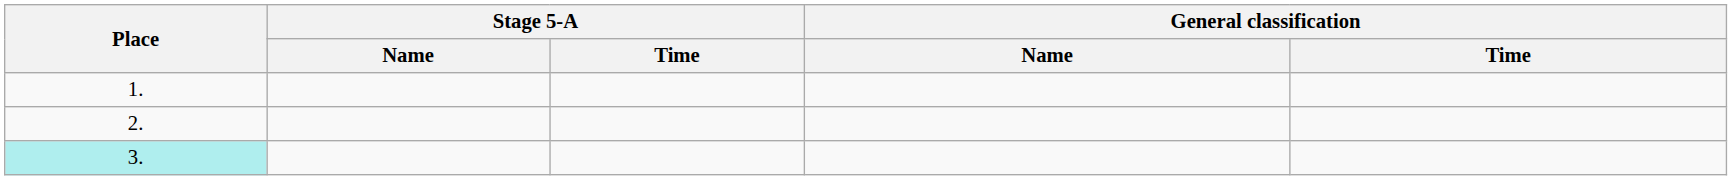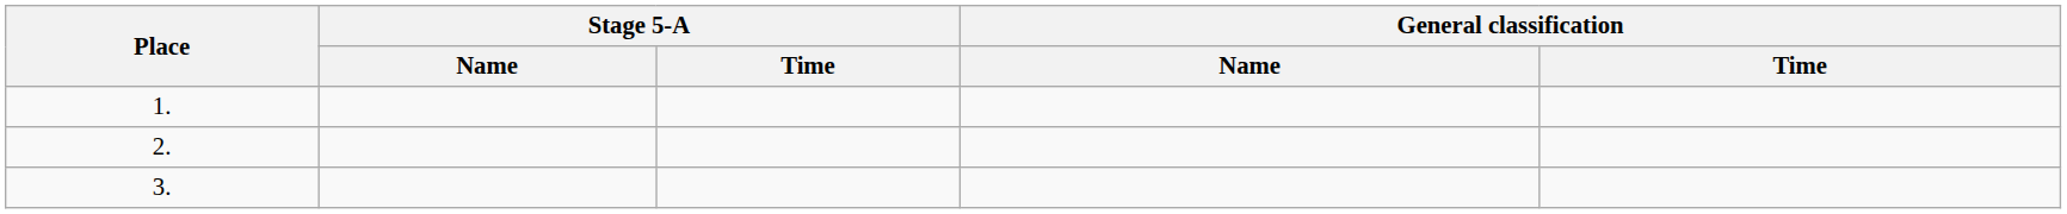3. | Place: paleturquoise background -> no background
